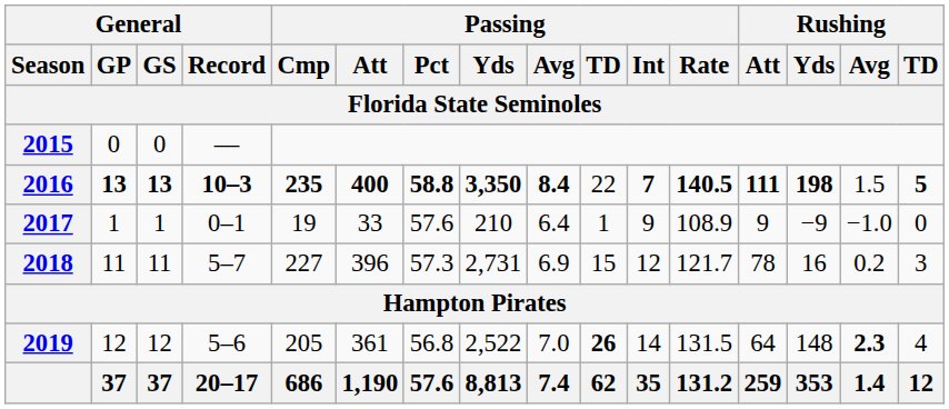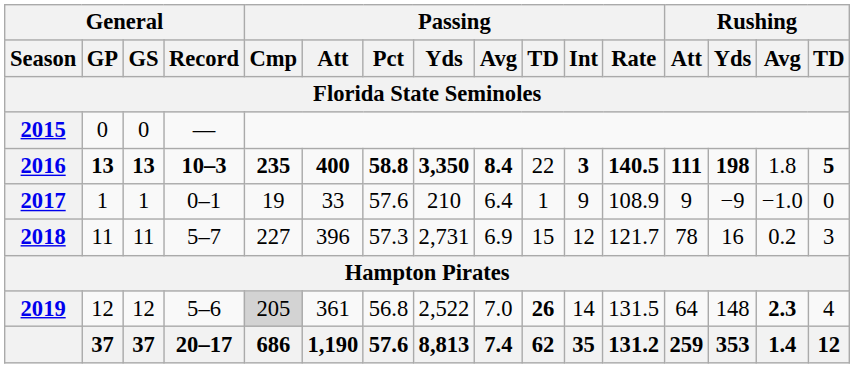2016 | Passing / Int: 7 -> 3
2016 | Rushing / Avg: 1.5 -> 1.8
2019 | Passing / Cmp: no background -> lightgrey background
